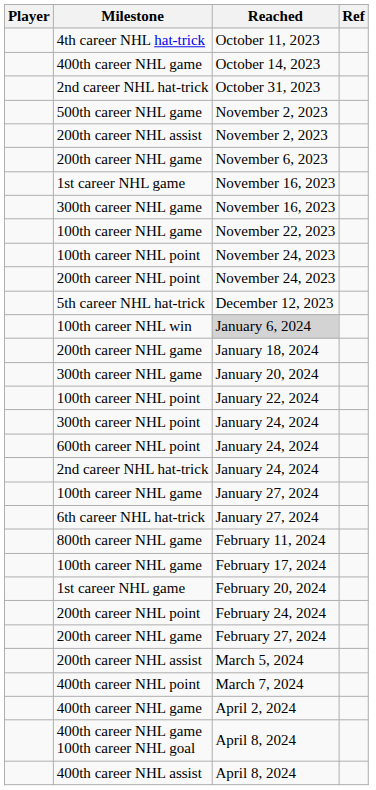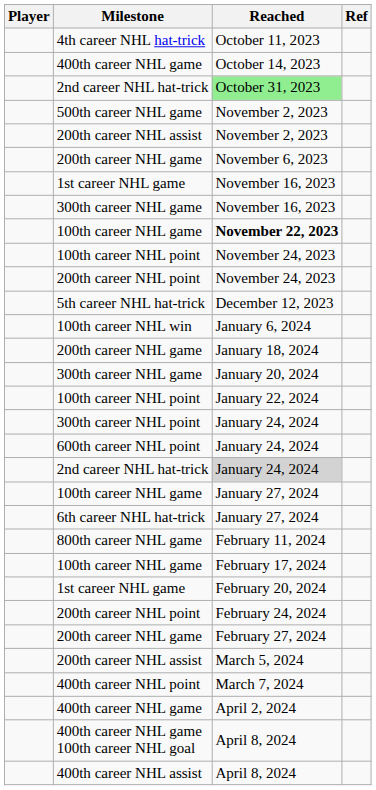row 4 | Reached: no background -> lightgreen background
row 10 | Reached: normal -> bold
row 14 | Reached: lightgrey background -> no background
row 20 | Reached: no background -> lightgrey background
